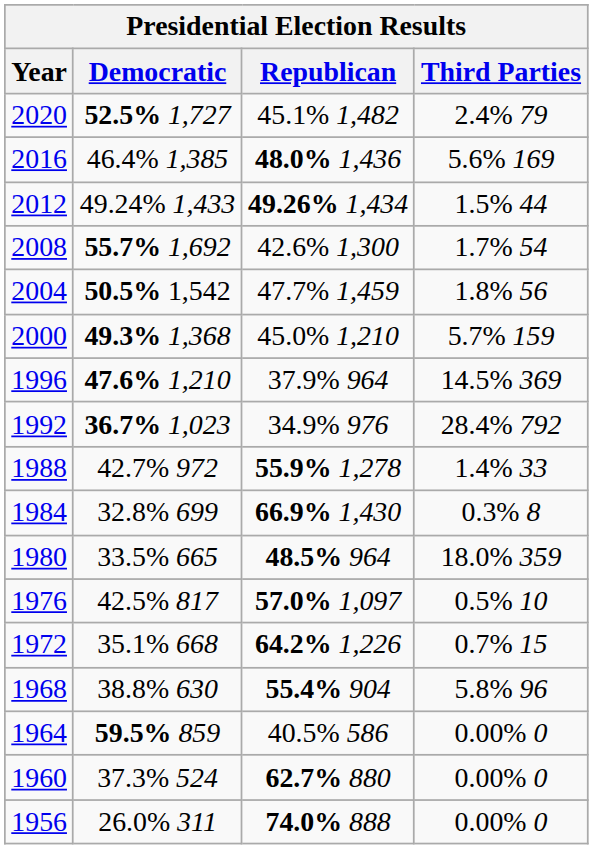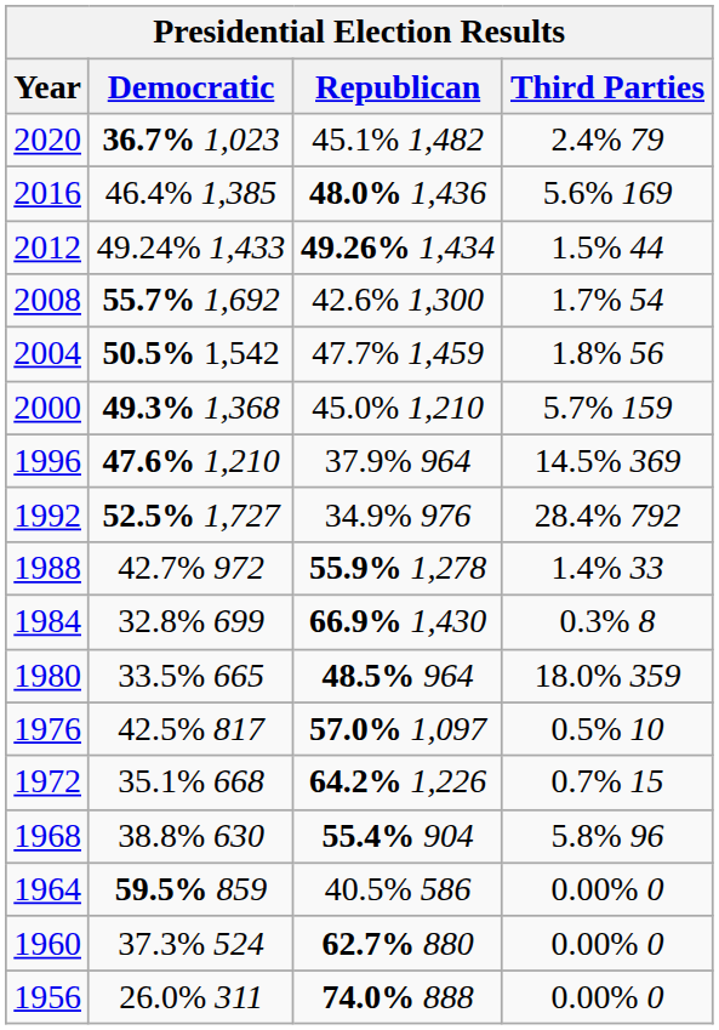2020 | Democratic: 52.5% 1,727 -> 36.7% 1,023
1992 | Democratic: 36.7% 1,023 -> 52.5% 1,727
